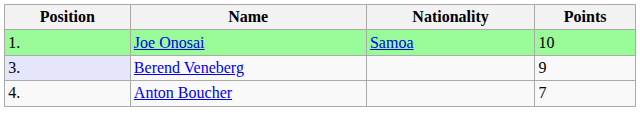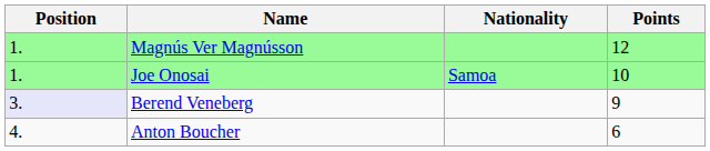+ row: 1. | Magnús Ver Magnússon | 12
Anton Boucher | Points: 7 -> 6
